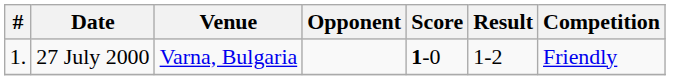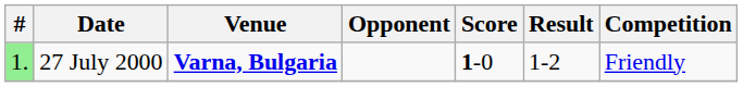27 July 2000 | #: no background -> lightgreen background
27 July 2000 | Venue: normal -> bold
